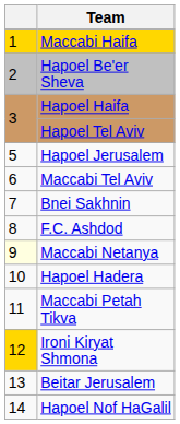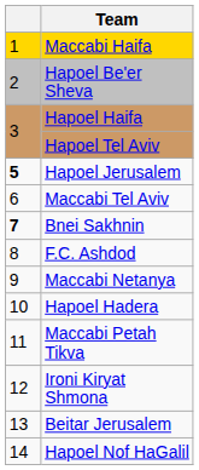Hapoel Jerusalem | column 1: normal -> bold
Bnei Sakhnin | column 1: normal -> bold
Maccabi Netanya | column 1: lightyellow background -> no background
Ironi Kiryat Shmona | column 1: gold background -> no background
